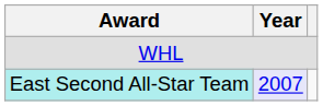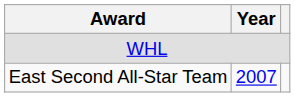East Second All-Star Team | Award: paleturquoise background -> no background
East Second All-Star Team | Year: lavender background -> no background
